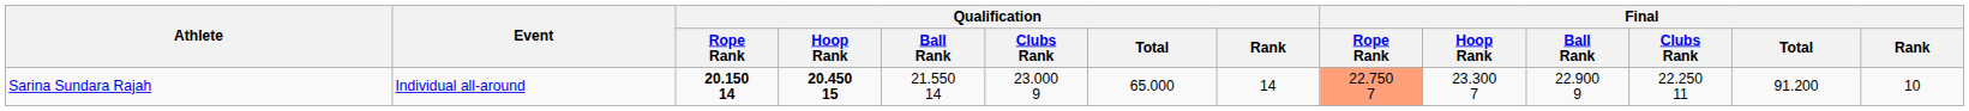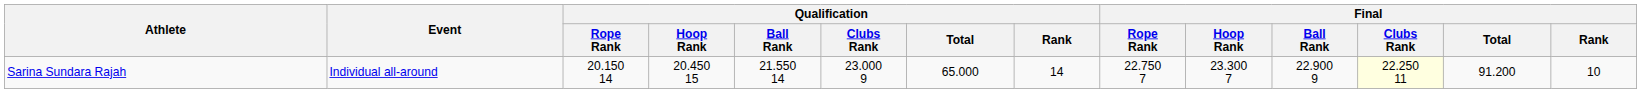row 3 | Qualification / Rope Rank: bold -> normal
row 3 | Qualification / Hoop Rank: bold -> normal
row 3 | Final / Rope Rank: lightsalmon background -> no background
row 3 | Final / Clubs Rank: no background -> lightyellow background
